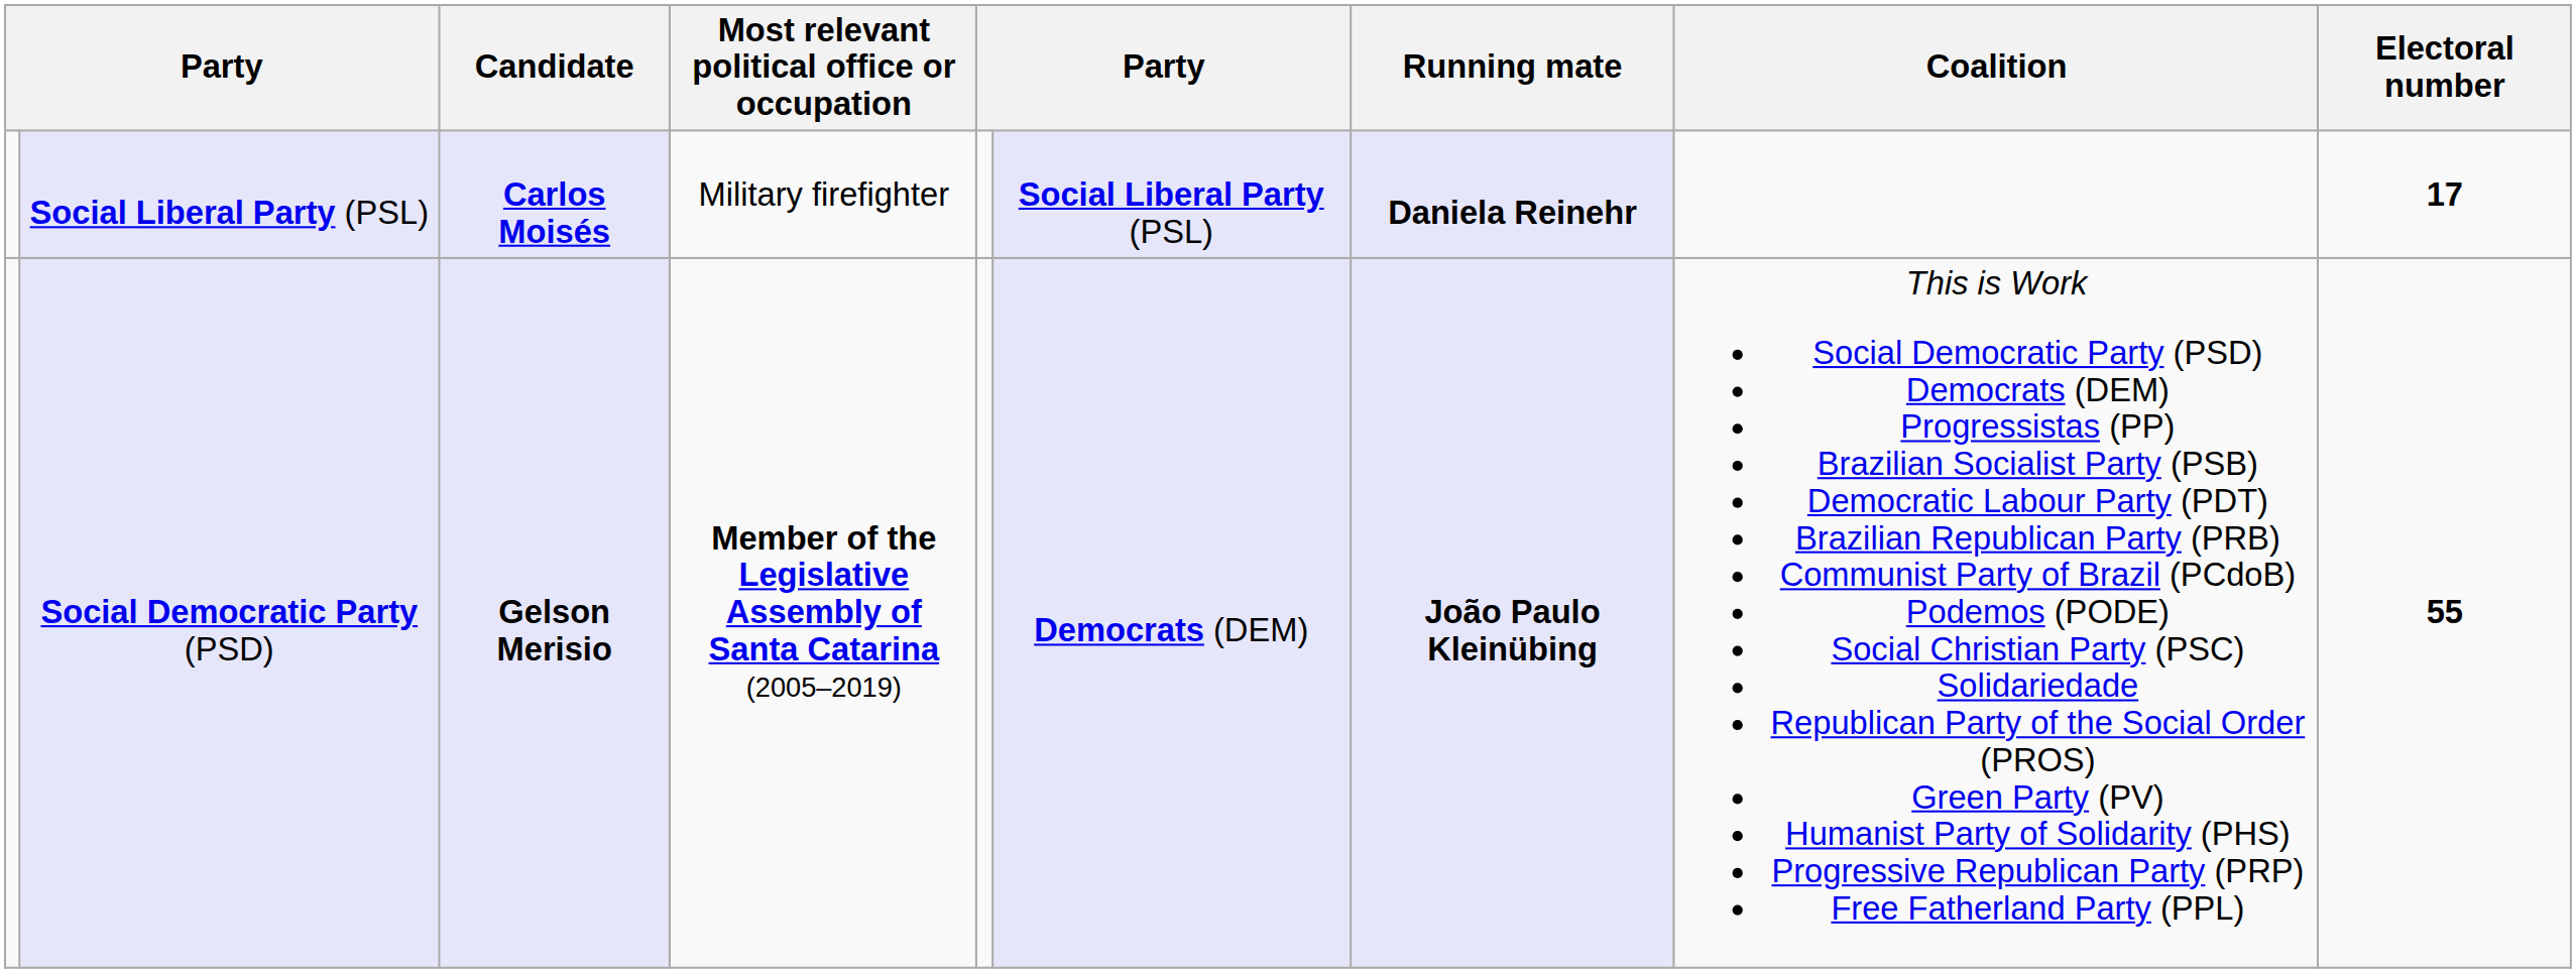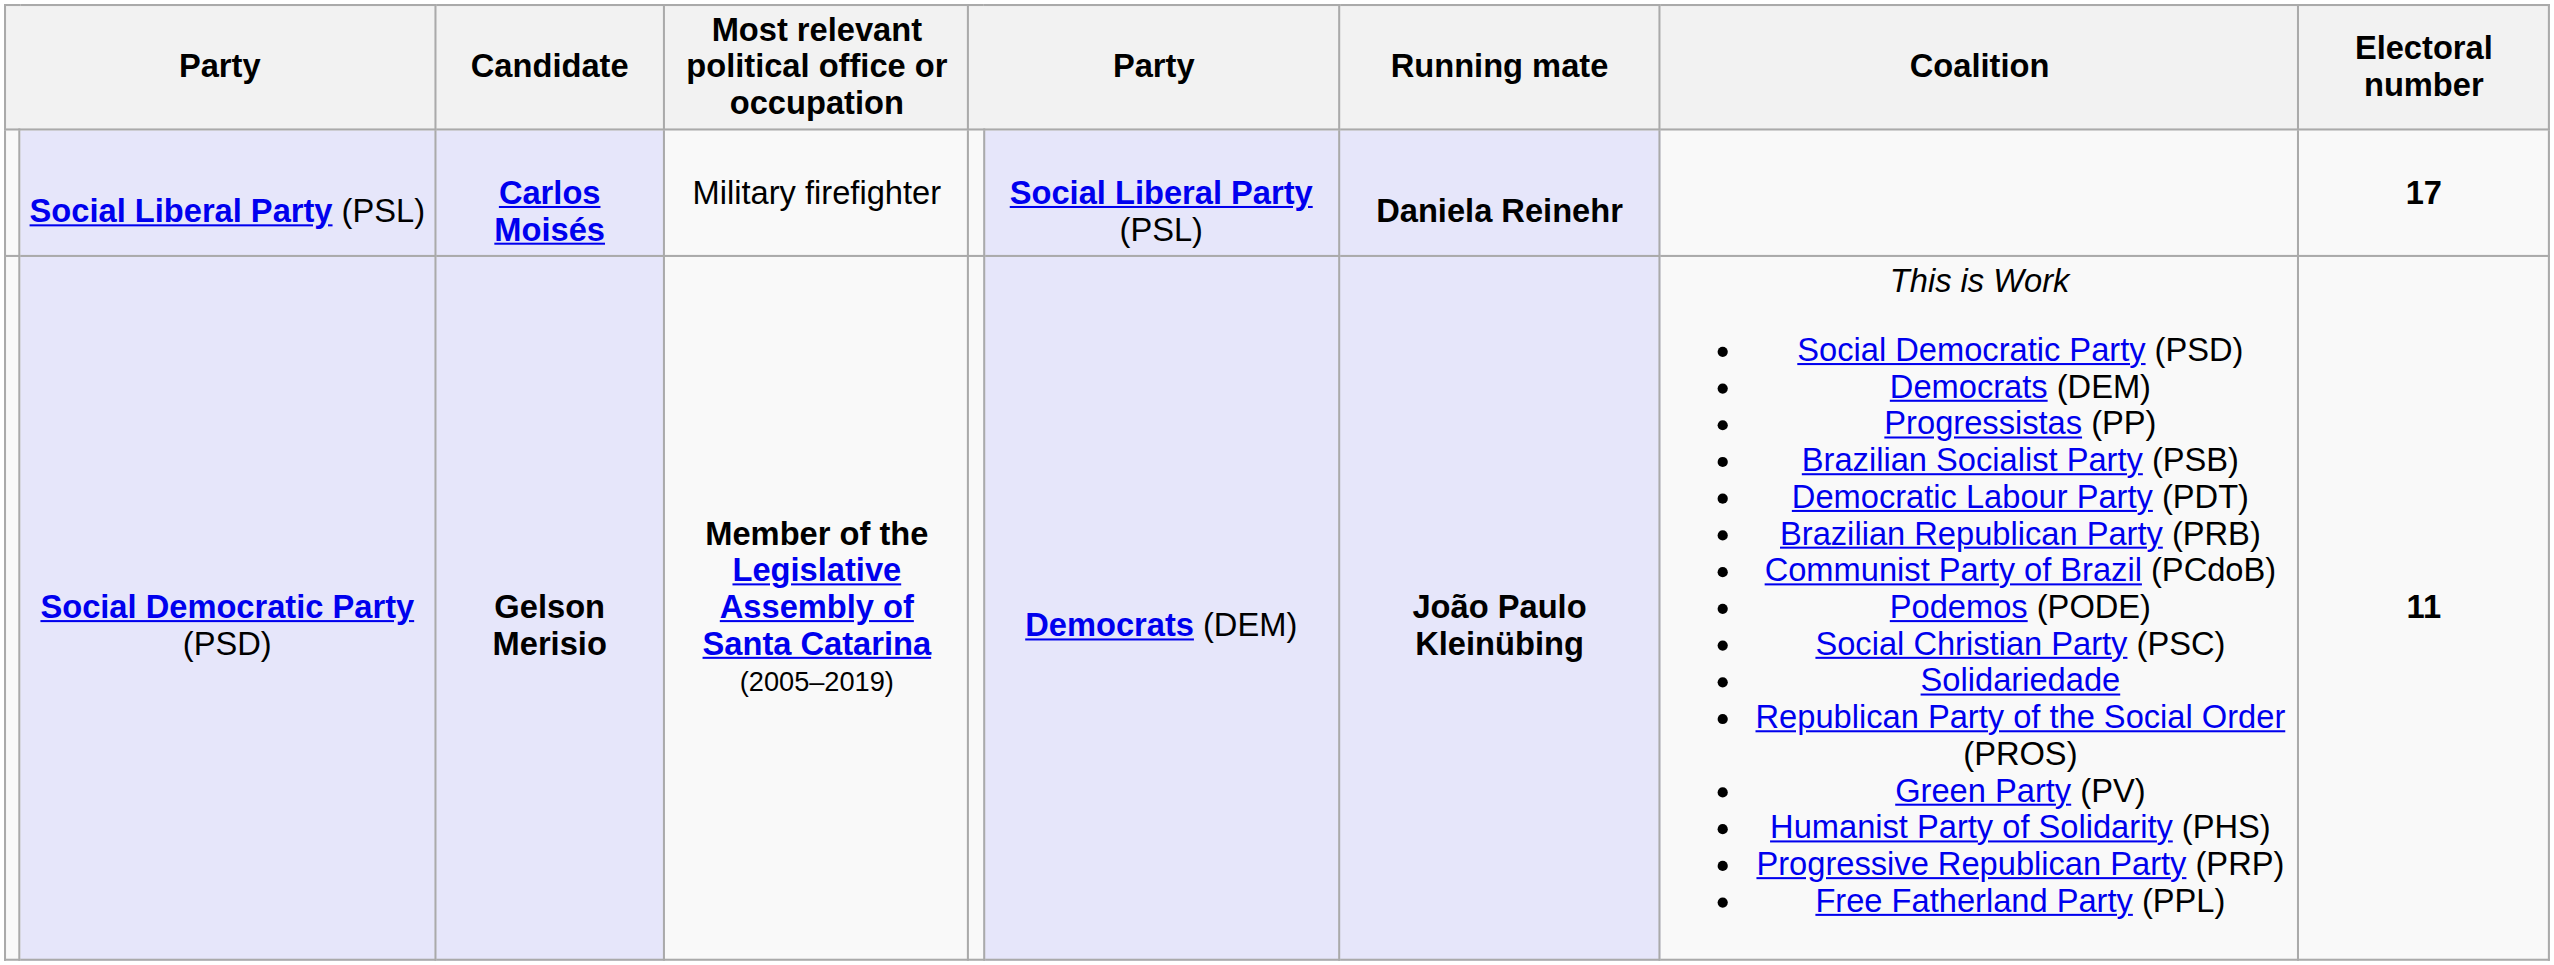Social Democratic Party (PSD) | Electoral number: 55 -> 11
